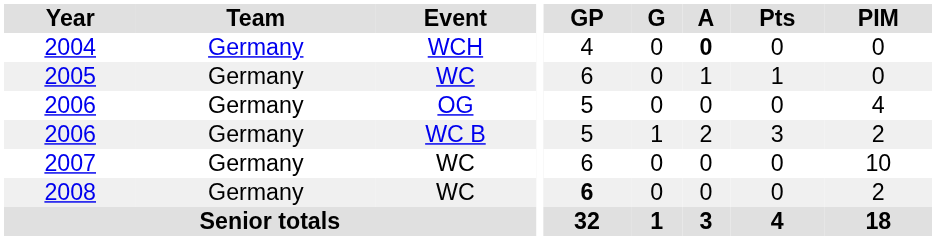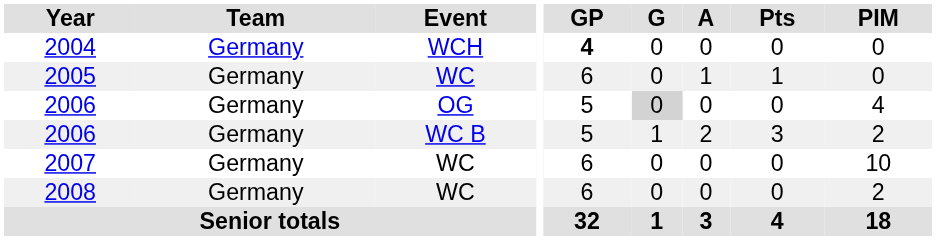2004 | GP: normal -> bold
2004 | A: bold -> normal
2006 / OG | G: no background -> lightgrey background
2008 | GP: bold -> normal
